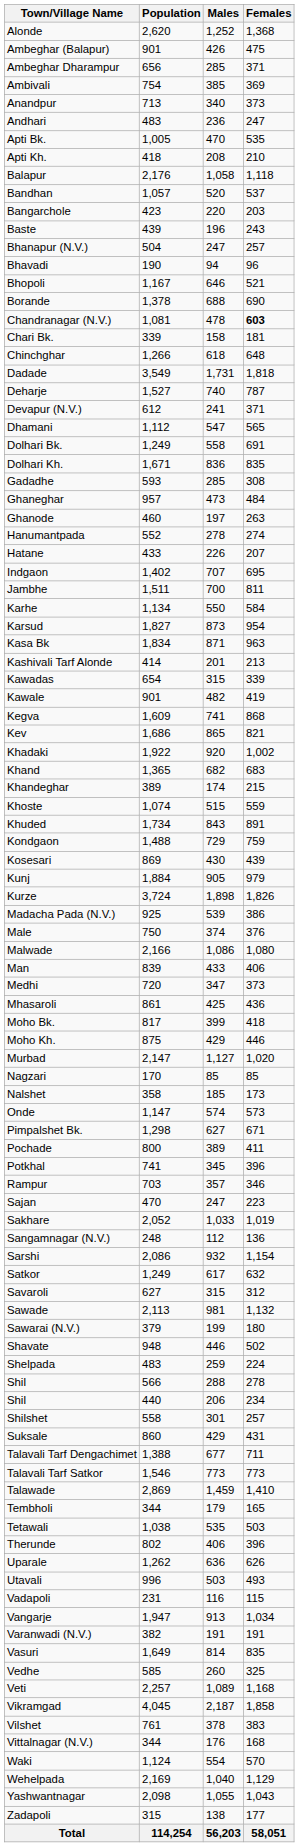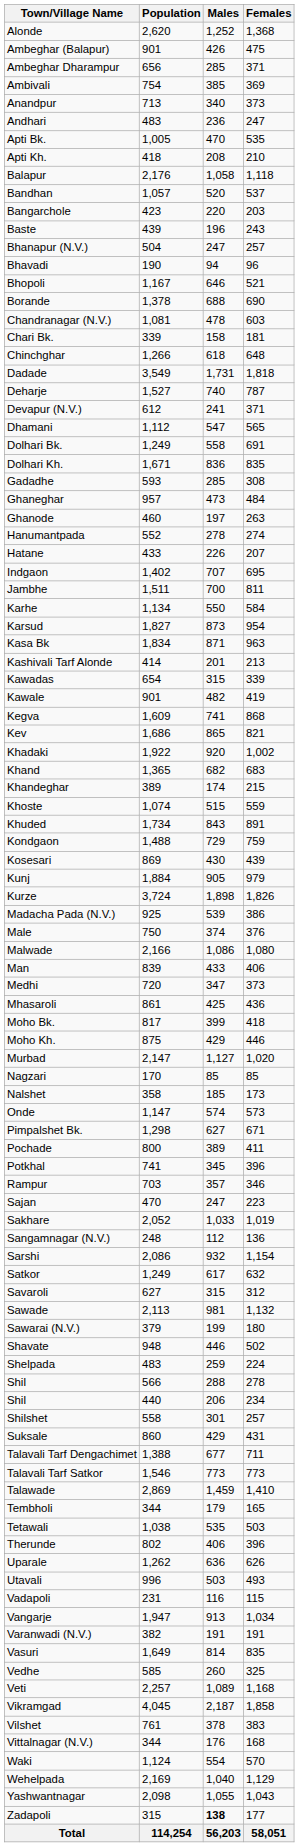Chandranagar (N.V.) | Females: bold -> normal
Zadapoli | Males: normal -> bold
